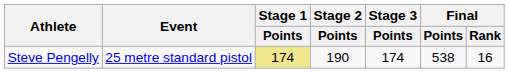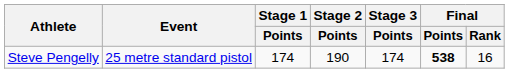Steve Pengelly | Stage 1 / Points: khaki background -> no background
Steve Pengelly | Final / Points: normal -> bold
